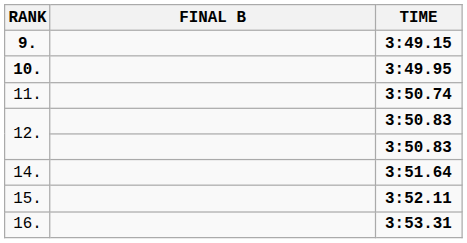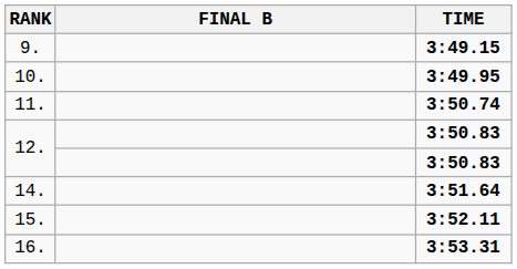9. | RANK: bold -> normal
10. | RANK: bold -> normal
